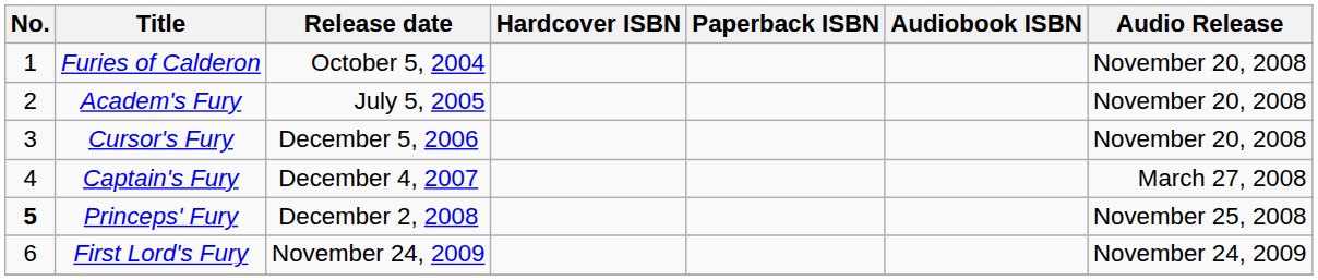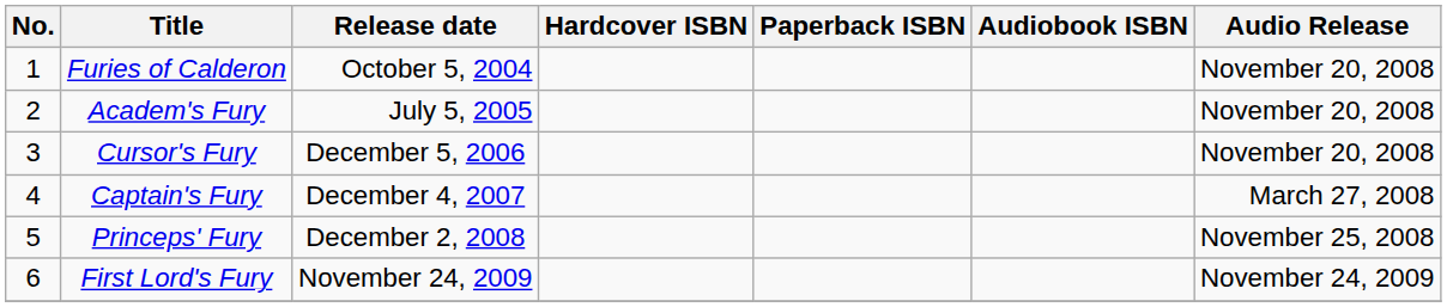Princeps' Fury | No.: bold -> normal
